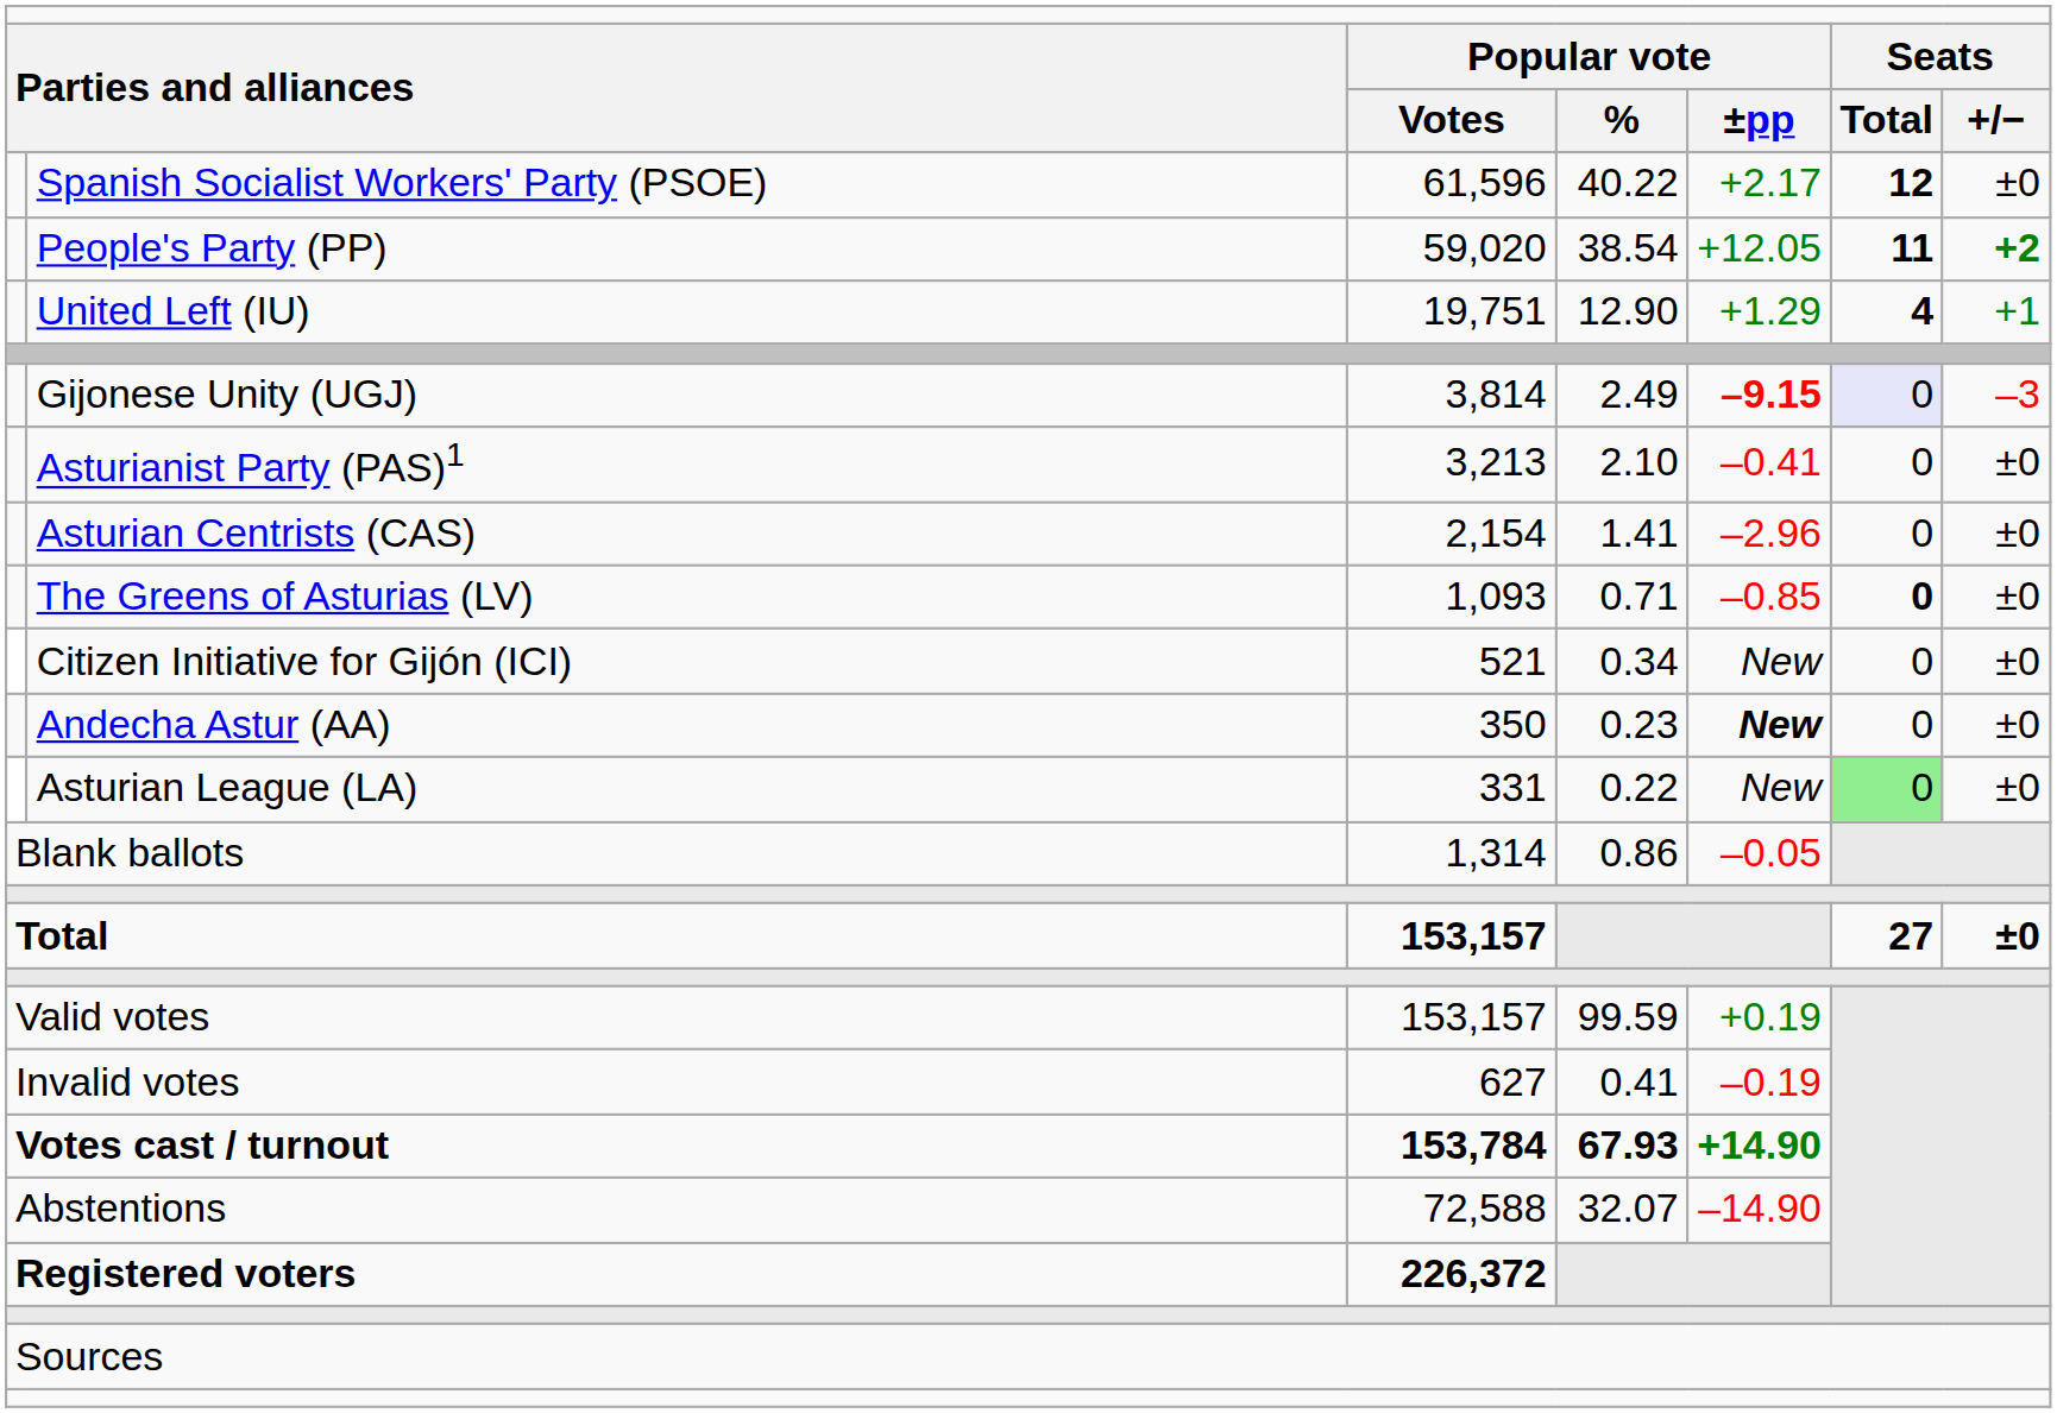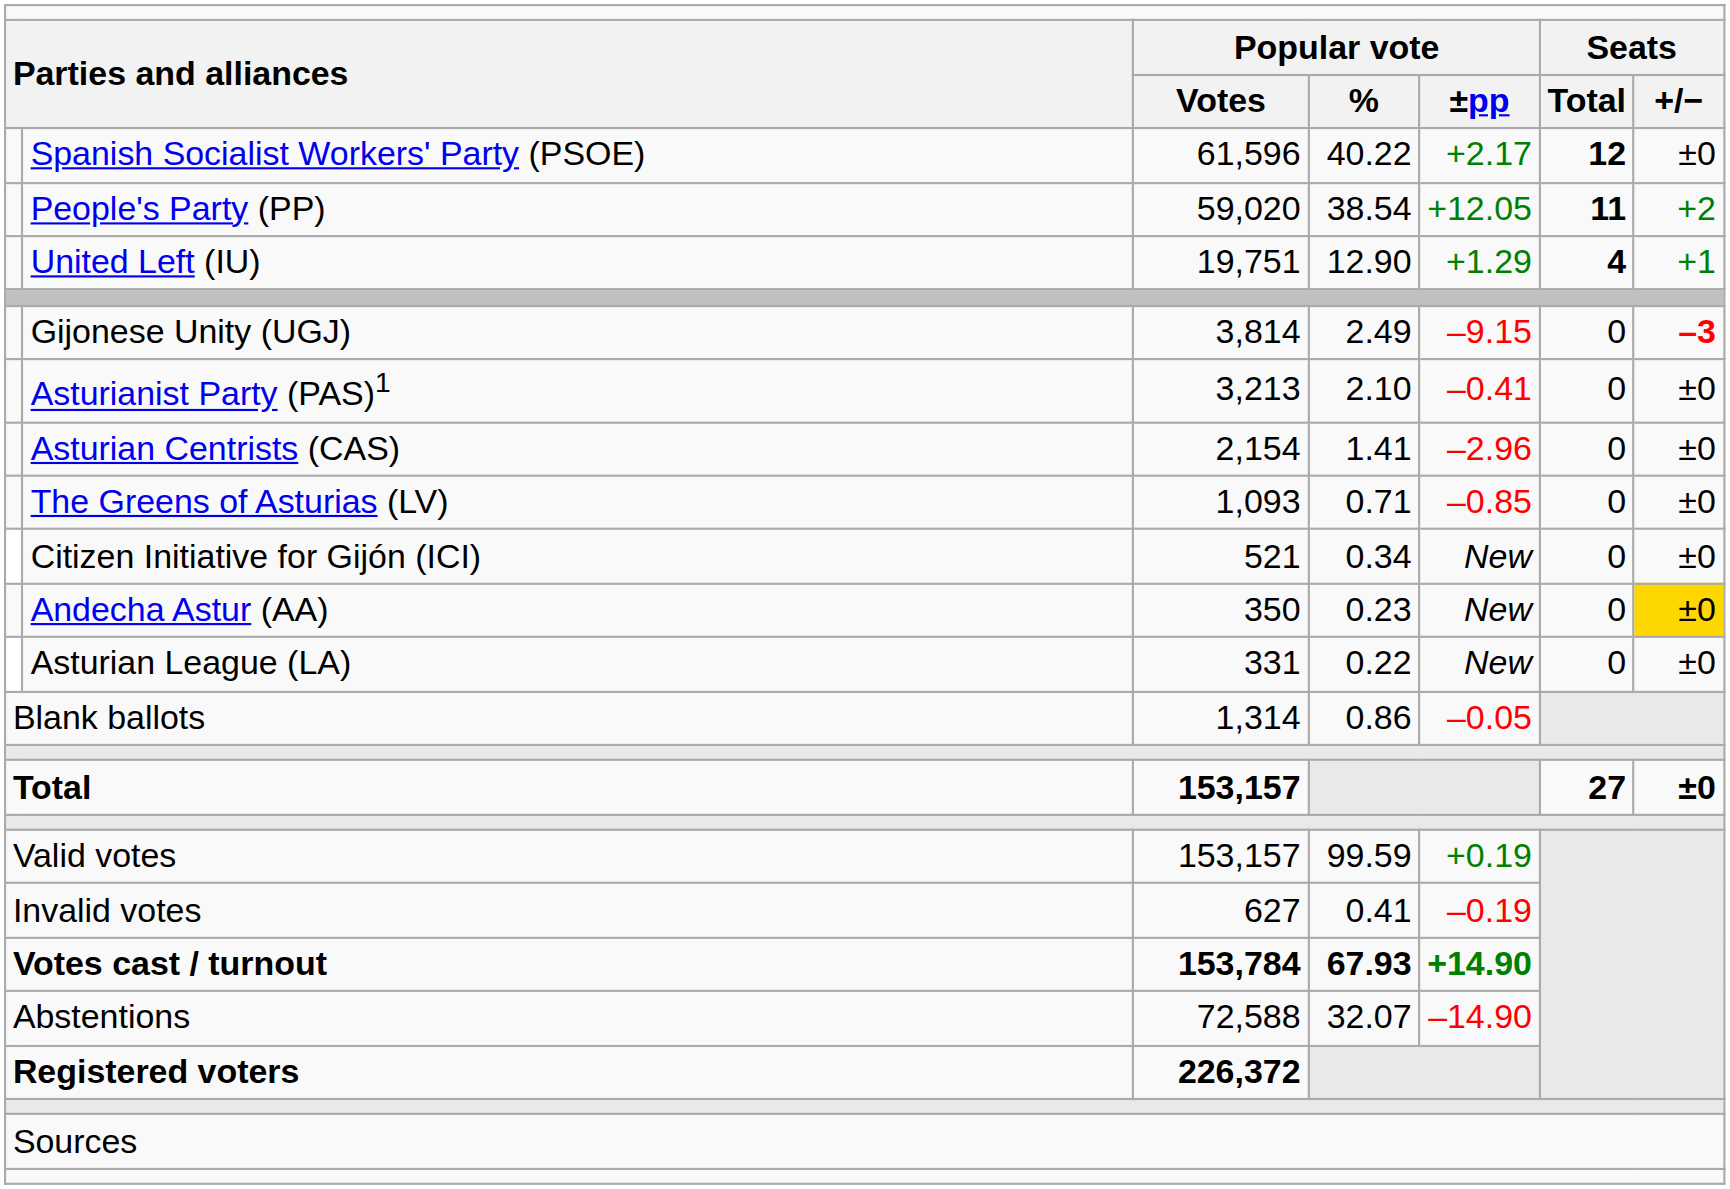People's Party (PP) | column 7: bold -> normal
Gijonese Unity (UGJ) | column 5: bold -> normal
Gijonese Unity (UGJ) | column 6: lavender background -> no background
Gijonese Unity (UGJ) | column 7: normal -> bold
The Greens of Asturias (LV) | column 6: bold -> normal
Andecha Astur (AA) | column 5: bold -> normal
Andecha Astur (AA) | column 7: no background -> gold background
Asturian League (LA) | column 6: lightgreen background -> no background
